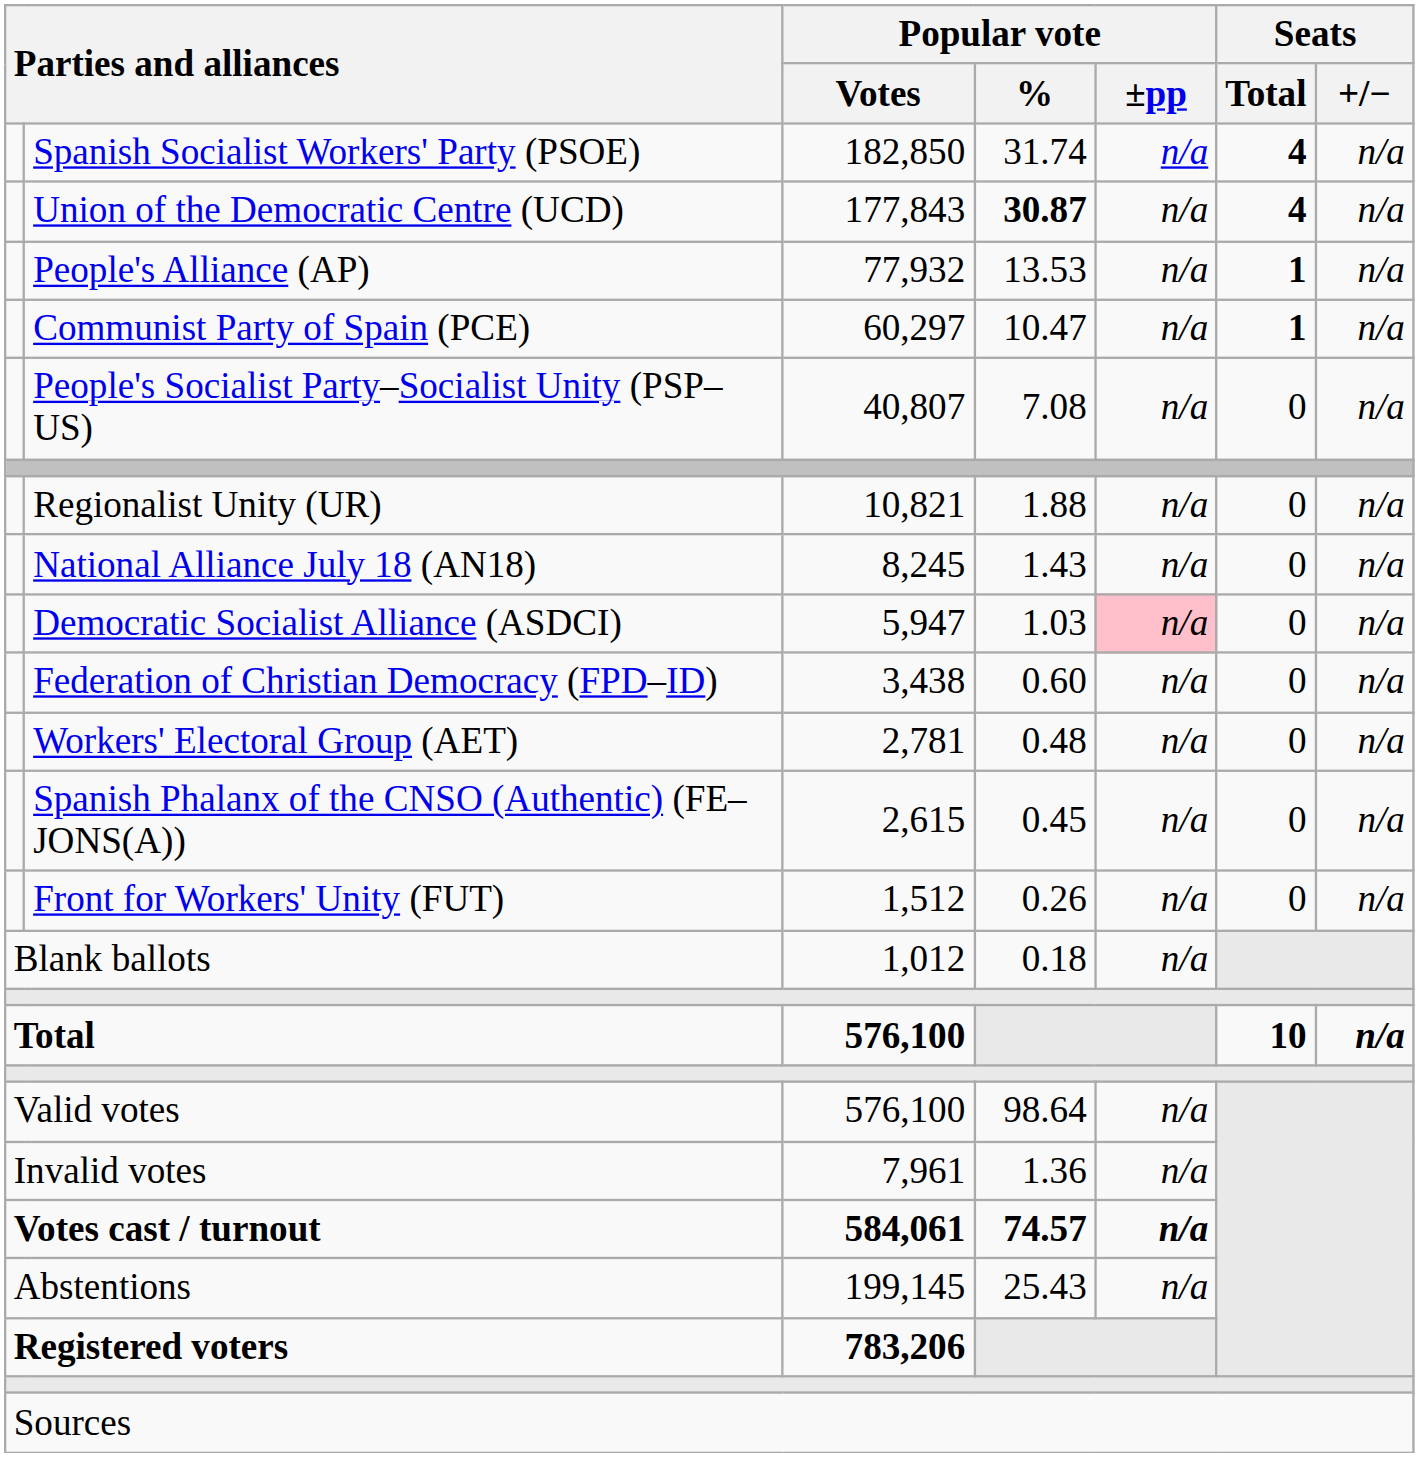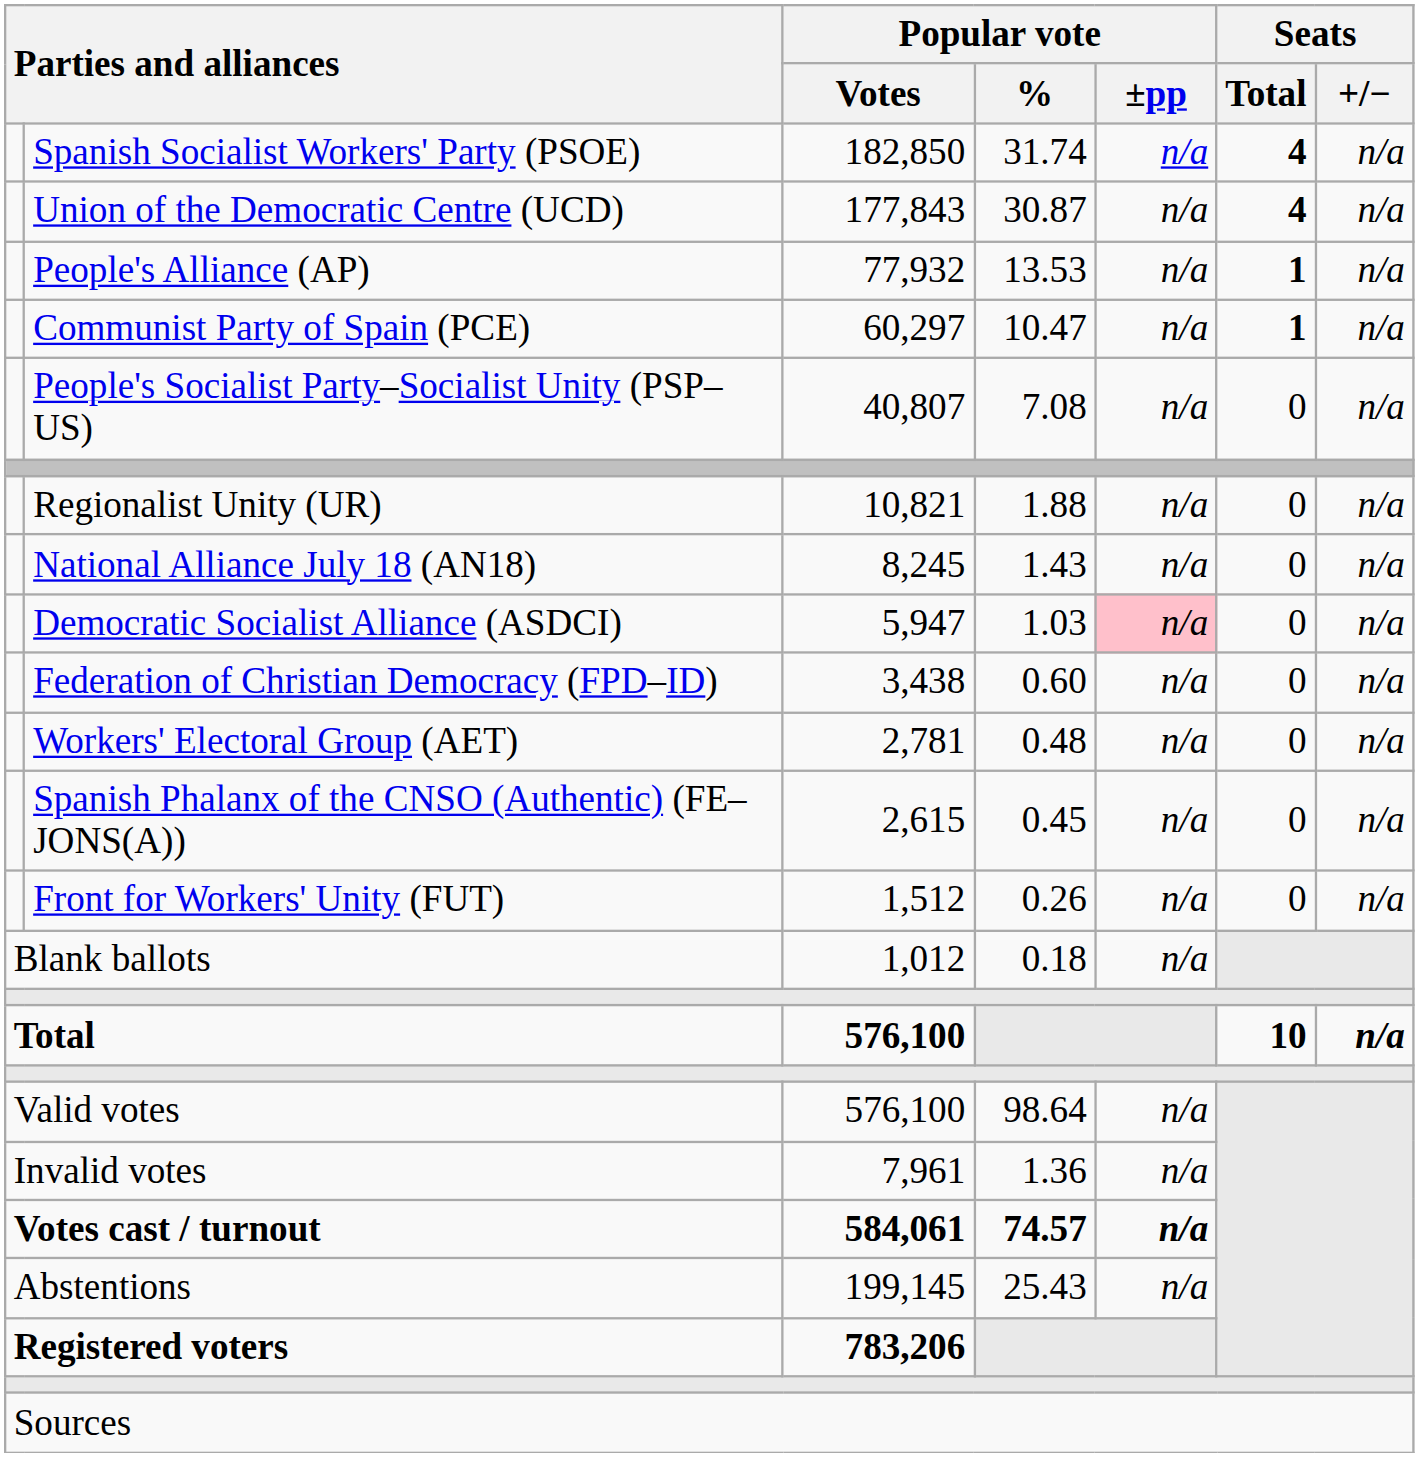Union of the Democratic Centre (UCD) | Popular vote / %: bold -> normal
